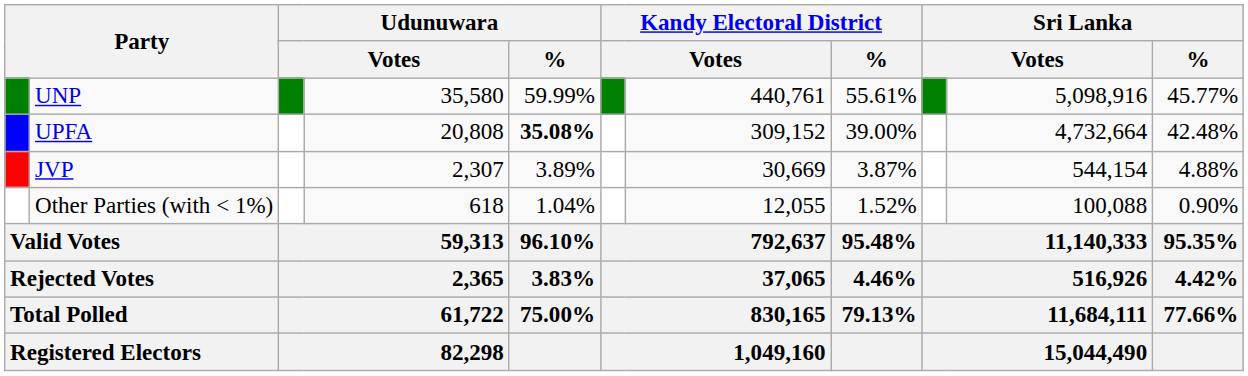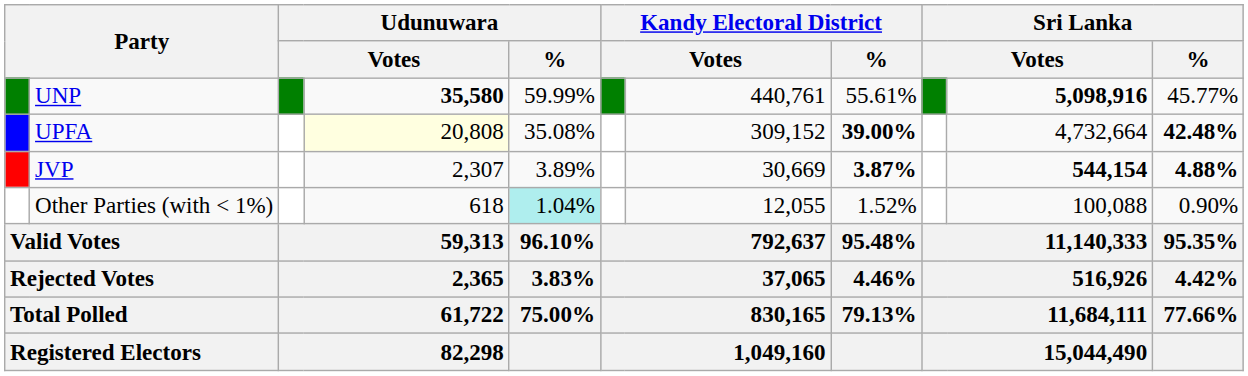UNP | column 4: normal -> bold
UNP | column 10: normal -> bold
UPFA | column 4: no background -> lightyellow background
UPFA | Udunuwara / %: bold -> normal
UPFA | Kandy Electoral District / %: normal -> bold
UPFA | Sri Lanka / %: normal -> bold
JVP | Kandy Electoral District / %: normal -> bold
JVP | column 10: normal -> bold
JVP | Sri Lanka / %: normal -> bold
Other Parties (with < 1%) | Udunuwara / %: no background -> paleturquoise background
